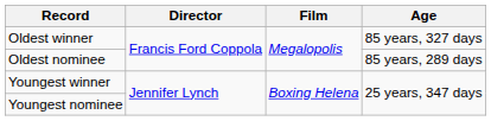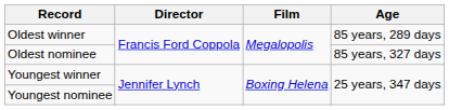Oldest winner | Age: 85 years, 327 days -> 85 years, 289 days
Oldest nominee | Age: 85 years, 289 days -> 85 years, 327 days
